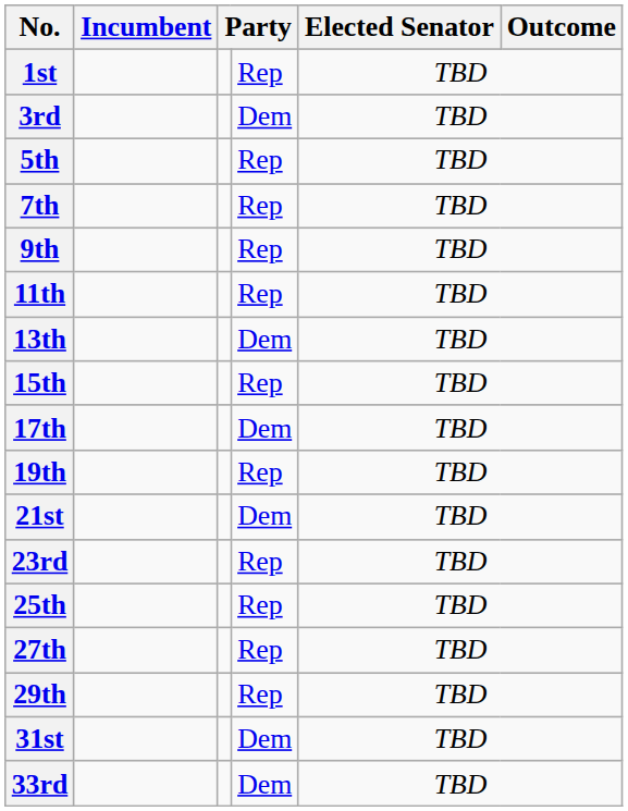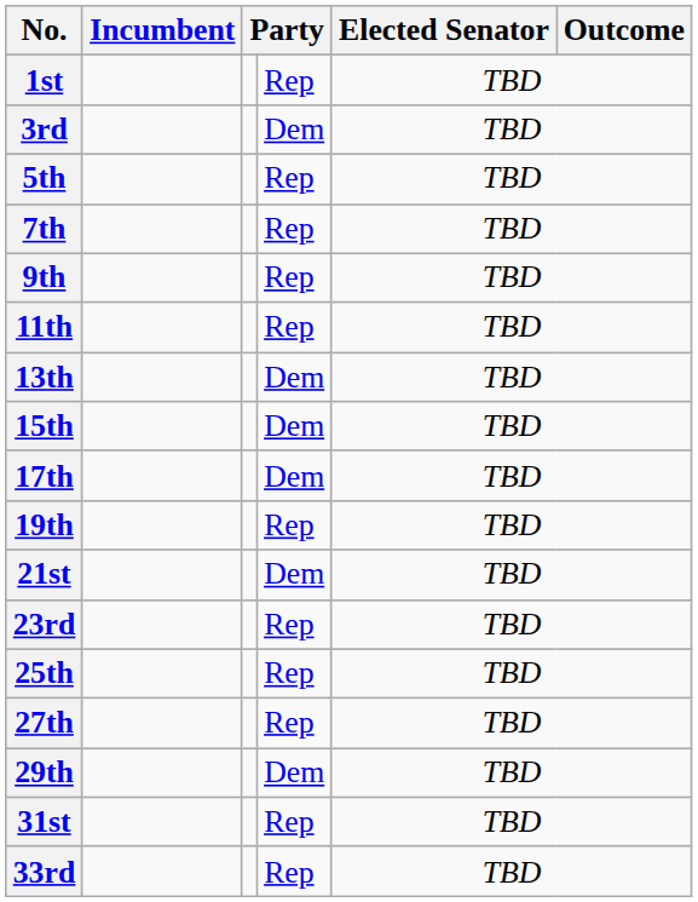15th | column 4: Rep -> Dem
29th | column 4: Rep -> Dem
31st | column 4: Dem -> Rep
33rd | column 4: Dem -> Rep
